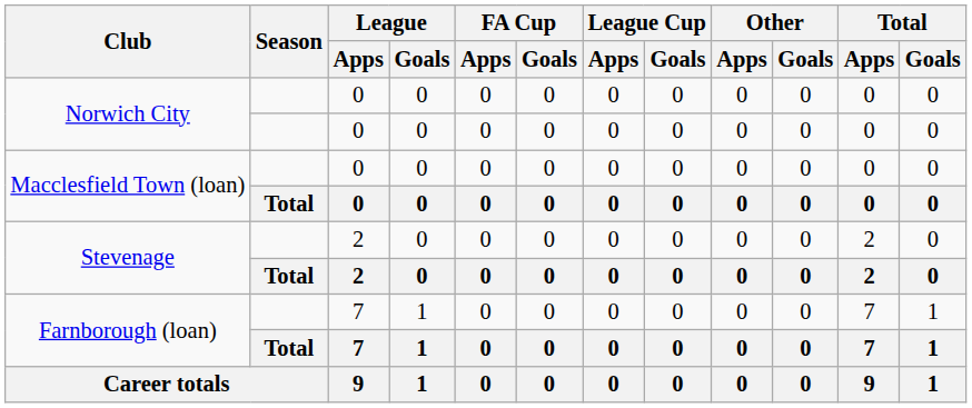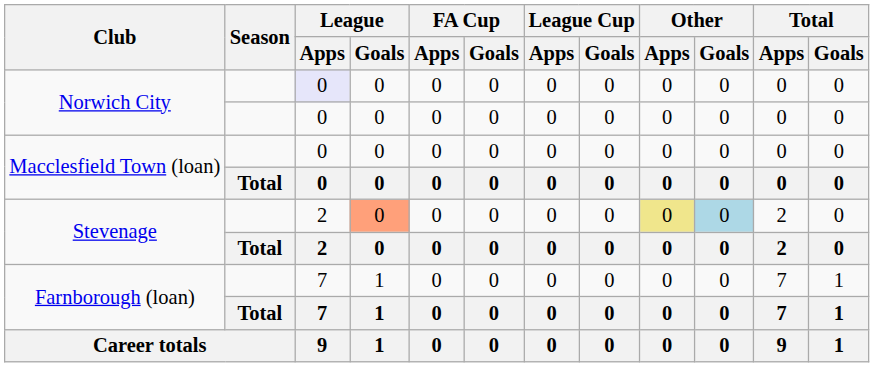row 3 | League / Apps: no background -> lavender background
row 7 | League / Goals: no background -> lightsalmon background
row 7 | Other / Apps: no background -> khaki background
row 7 | Other / Goals: no background -> lightblue background
